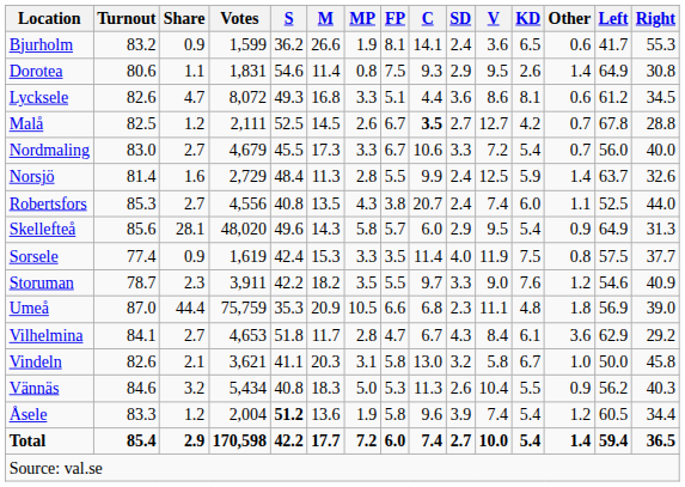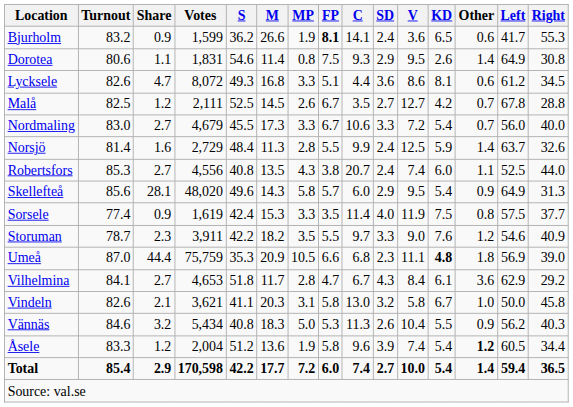Bjurholm | FP: normal -> bold
Malå | C: bold -> normal
Umeå | KD: normal -> bold
Åsele | S: bold -> normal
Åsele | Other: normal -> bold
